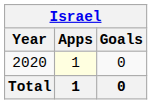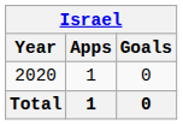2020 | Apps: lightyellow background -> no background
